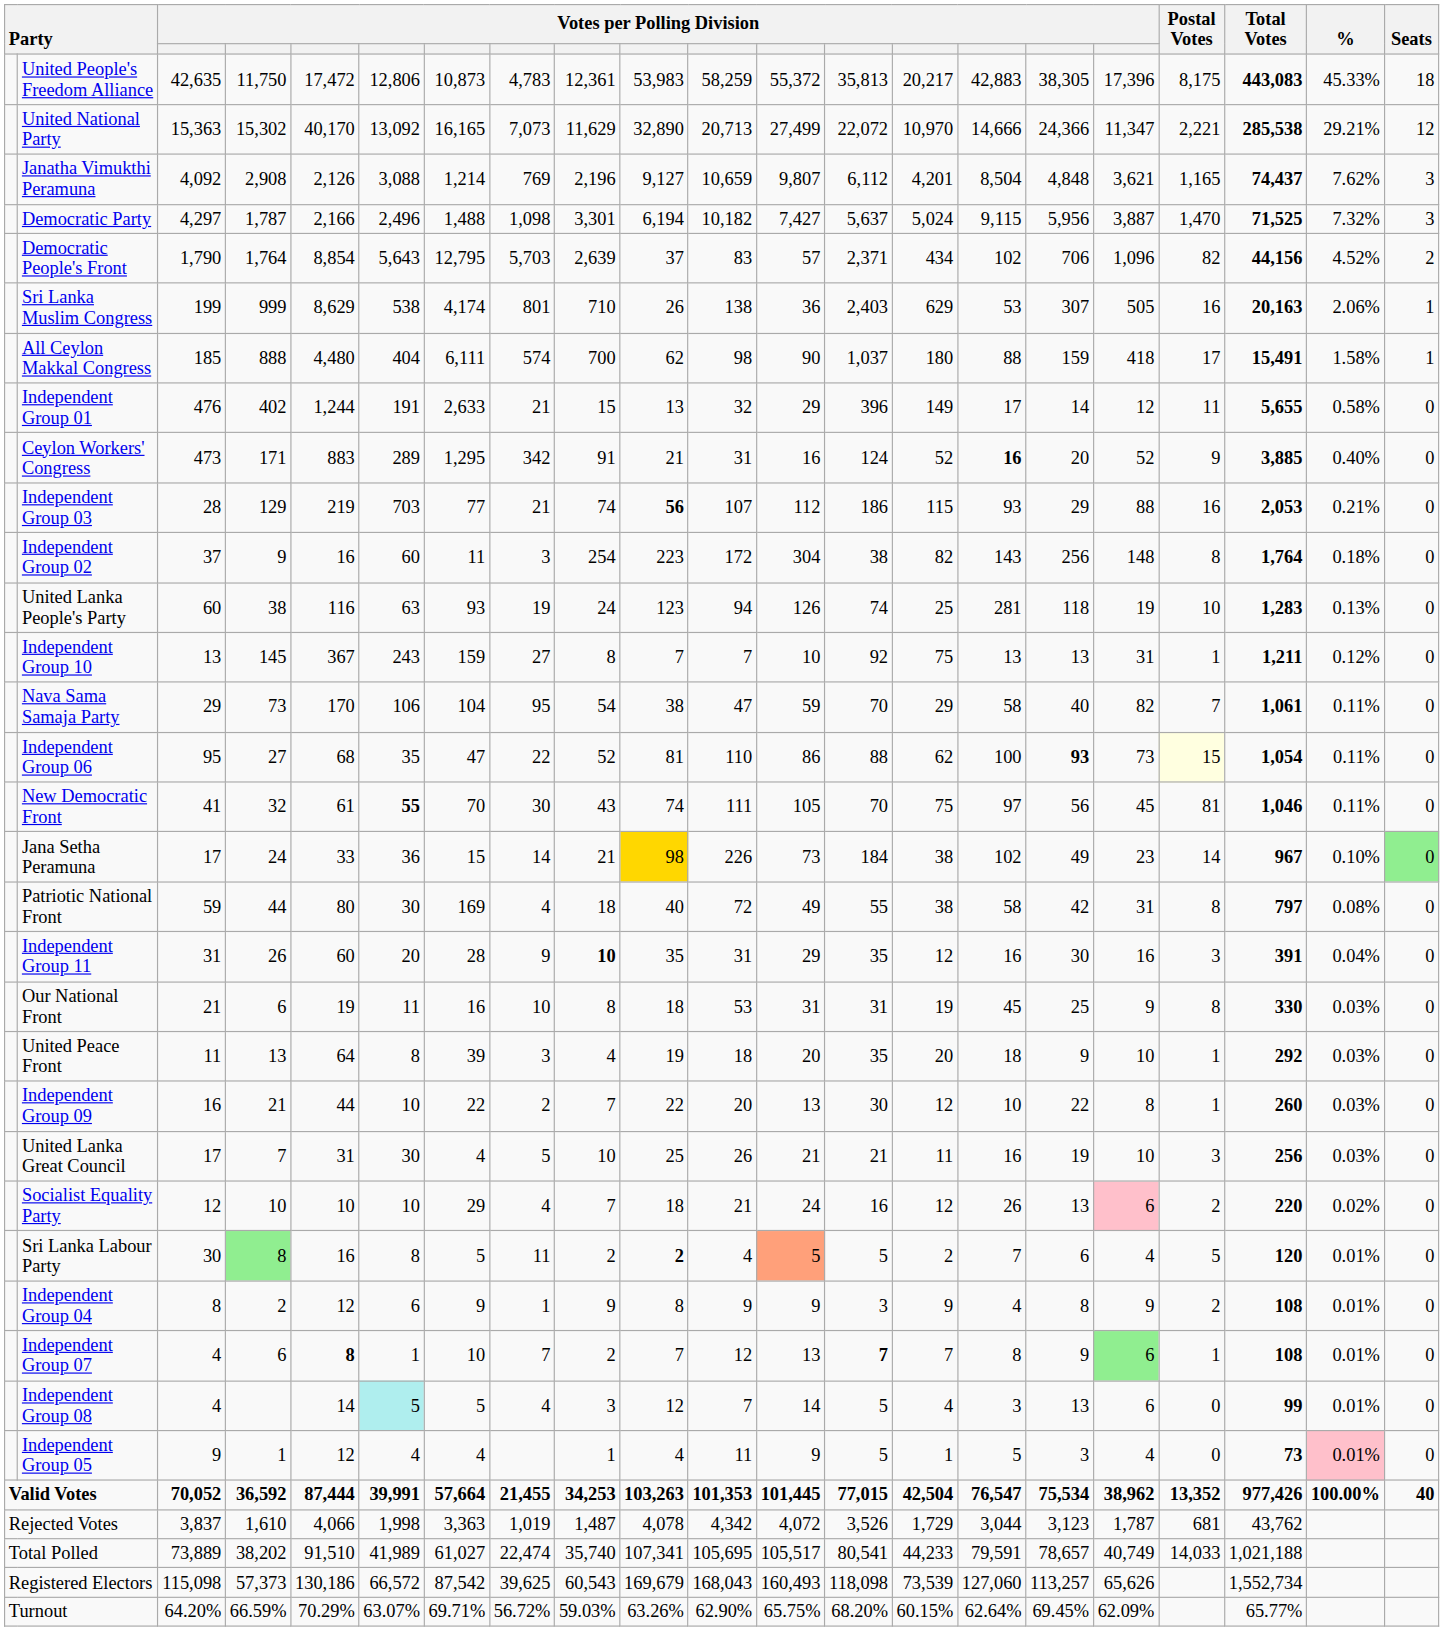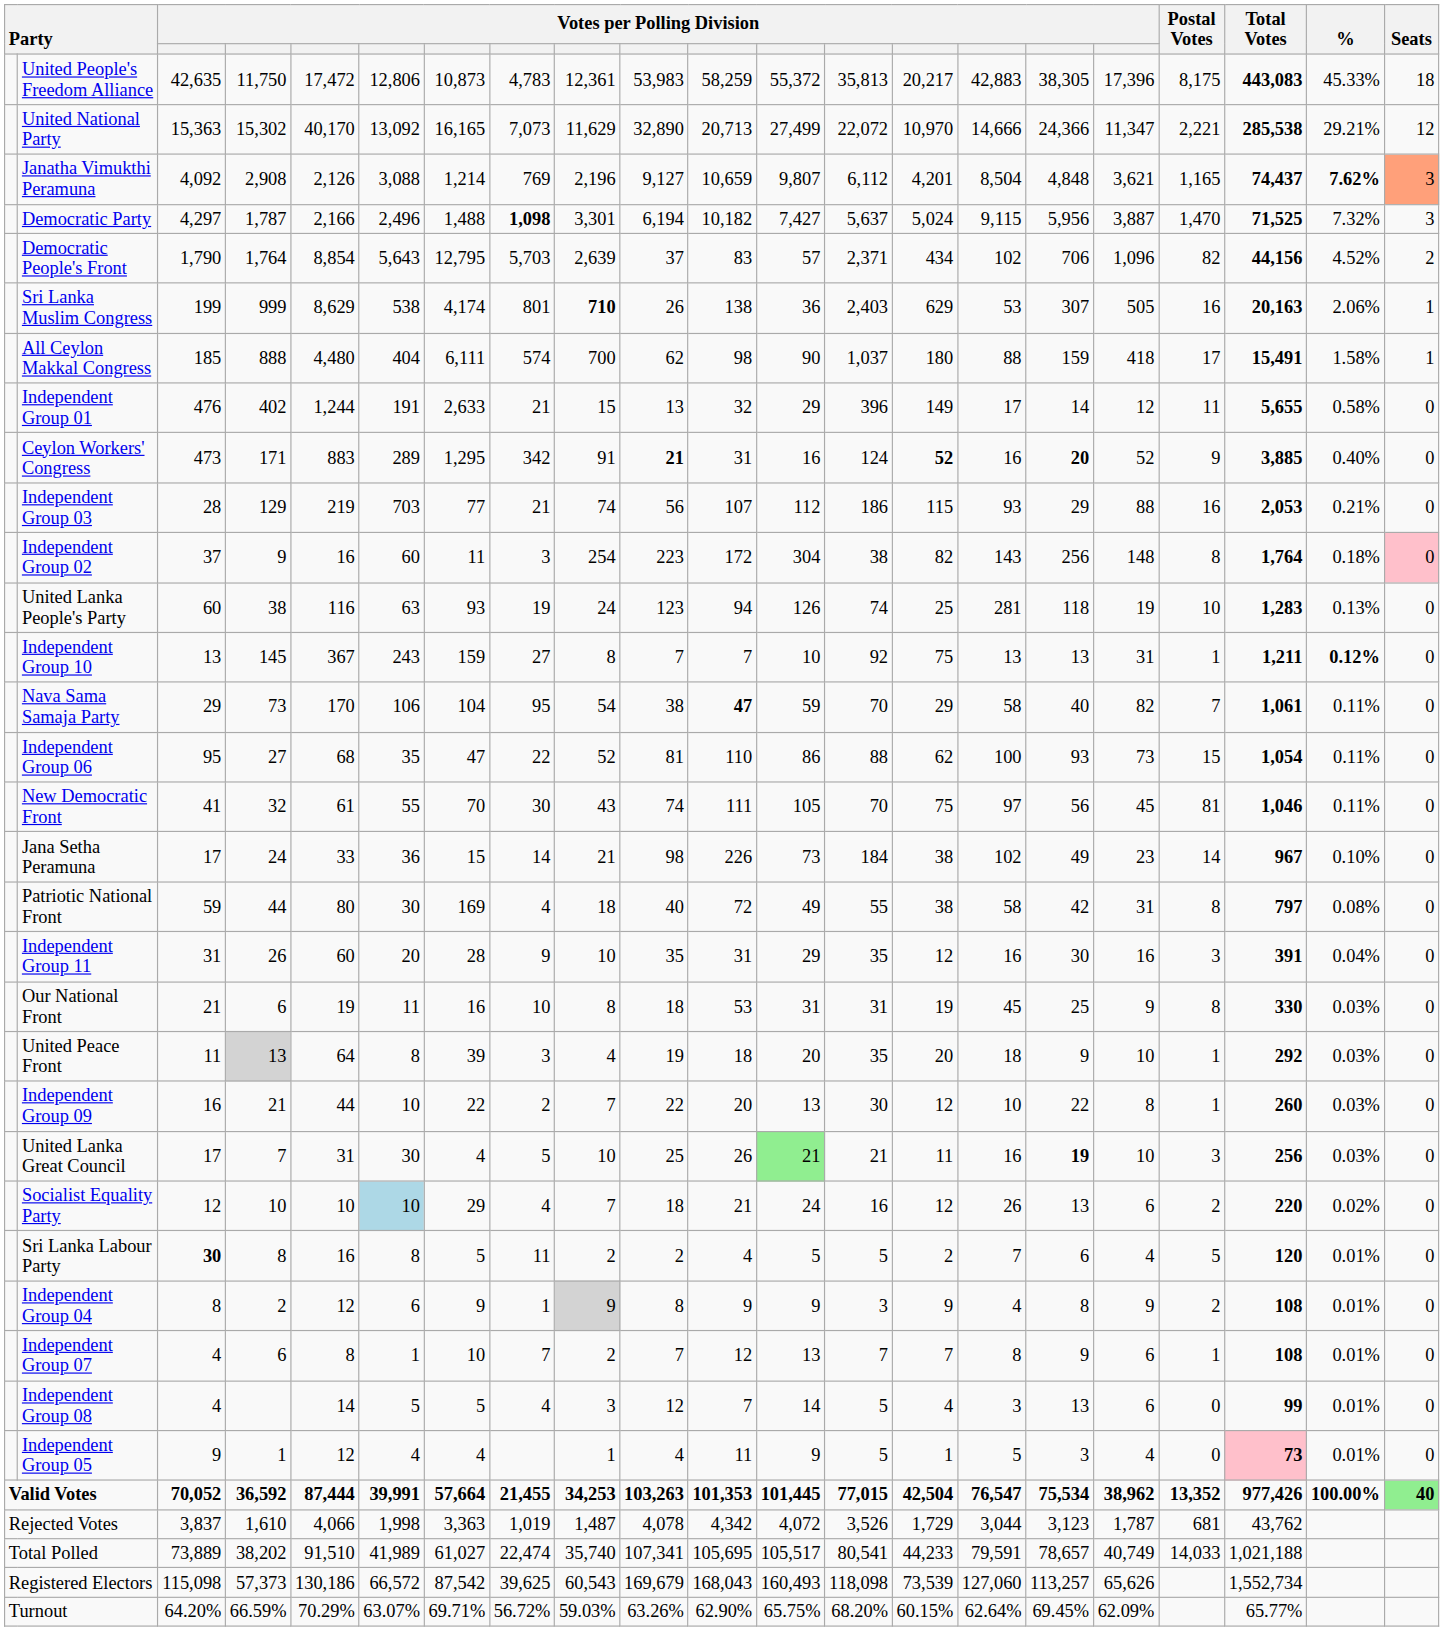Janatha Vimukthi Peramuna | %: normal -> bold
Janatha Vimukthi Peramuna | Seats: no background -> lightsalmon background
Democratic Party | column 8: normal -> bold
Sri Lanka Muslim Congress | column 9: normal -> bold
Ceylon Workers' Congress | column 10: normal -> bold
Ceylon Workers' Congress | column 14: normal -> bold
Ceylon Workers' Congress | column 15: bold -> normal
Ceylon Workers' Congress | column 16: normal -> bold
Independent Group 03 | column 10: bold -> normal
Independent Group 02 | Seats: no background -> pink background
Independent Group 10 | %: normal -> bold
Nava Sama Samaja Party | column 11: normal -> bold
Independent Group 06 | column 16: bold -> normal
Independent Group 06 | Postal Votes: lightyellow background -> no background
New Democratic Front | column 6: bold -> normal
Jana Setha Peramuna | column 10: gold background -> no background
Jana Setha Peramuna | Seats: lightgreen background -> no background
Independent Group 11 | column 9: bold -> normal
United Peace Front | column 4: no background -> lightgrey background
United Lanka Great Council | column 12: no background -> lightgreen background
United Lanka Great Council | column 16: normal -> bold
Socialist Equality Party | column 6: no background -> lightblue background
Socialist Equality Party | column 17: pink background -> no background
Sri Lanka Labour Party | column 3: normal -> bold
Sri Lanka Labour Party | column 4: lightgreen background -> no background
Sri Lanka Labour Party | column 10: bold -> normal
Sri Lanka Labour Party | column 12: lightsalmon background -> no background
Independent Group 04 | column 9: no background -> lightgrey background
Independent Group 07 | column 5: bold -> normal
Independent Group 07 | column 13: bold -> normal
Independent Group 07 | column 17: lightgreen background -> no background
Independent Group 08 | column 6: paleturquoise background -> no background
Independent Group 05 | Total Votes: no background -> pink background
Independent Group 05 | %: pink background -> no background
Valid Votes | Seats: no background -> lightgreen background
